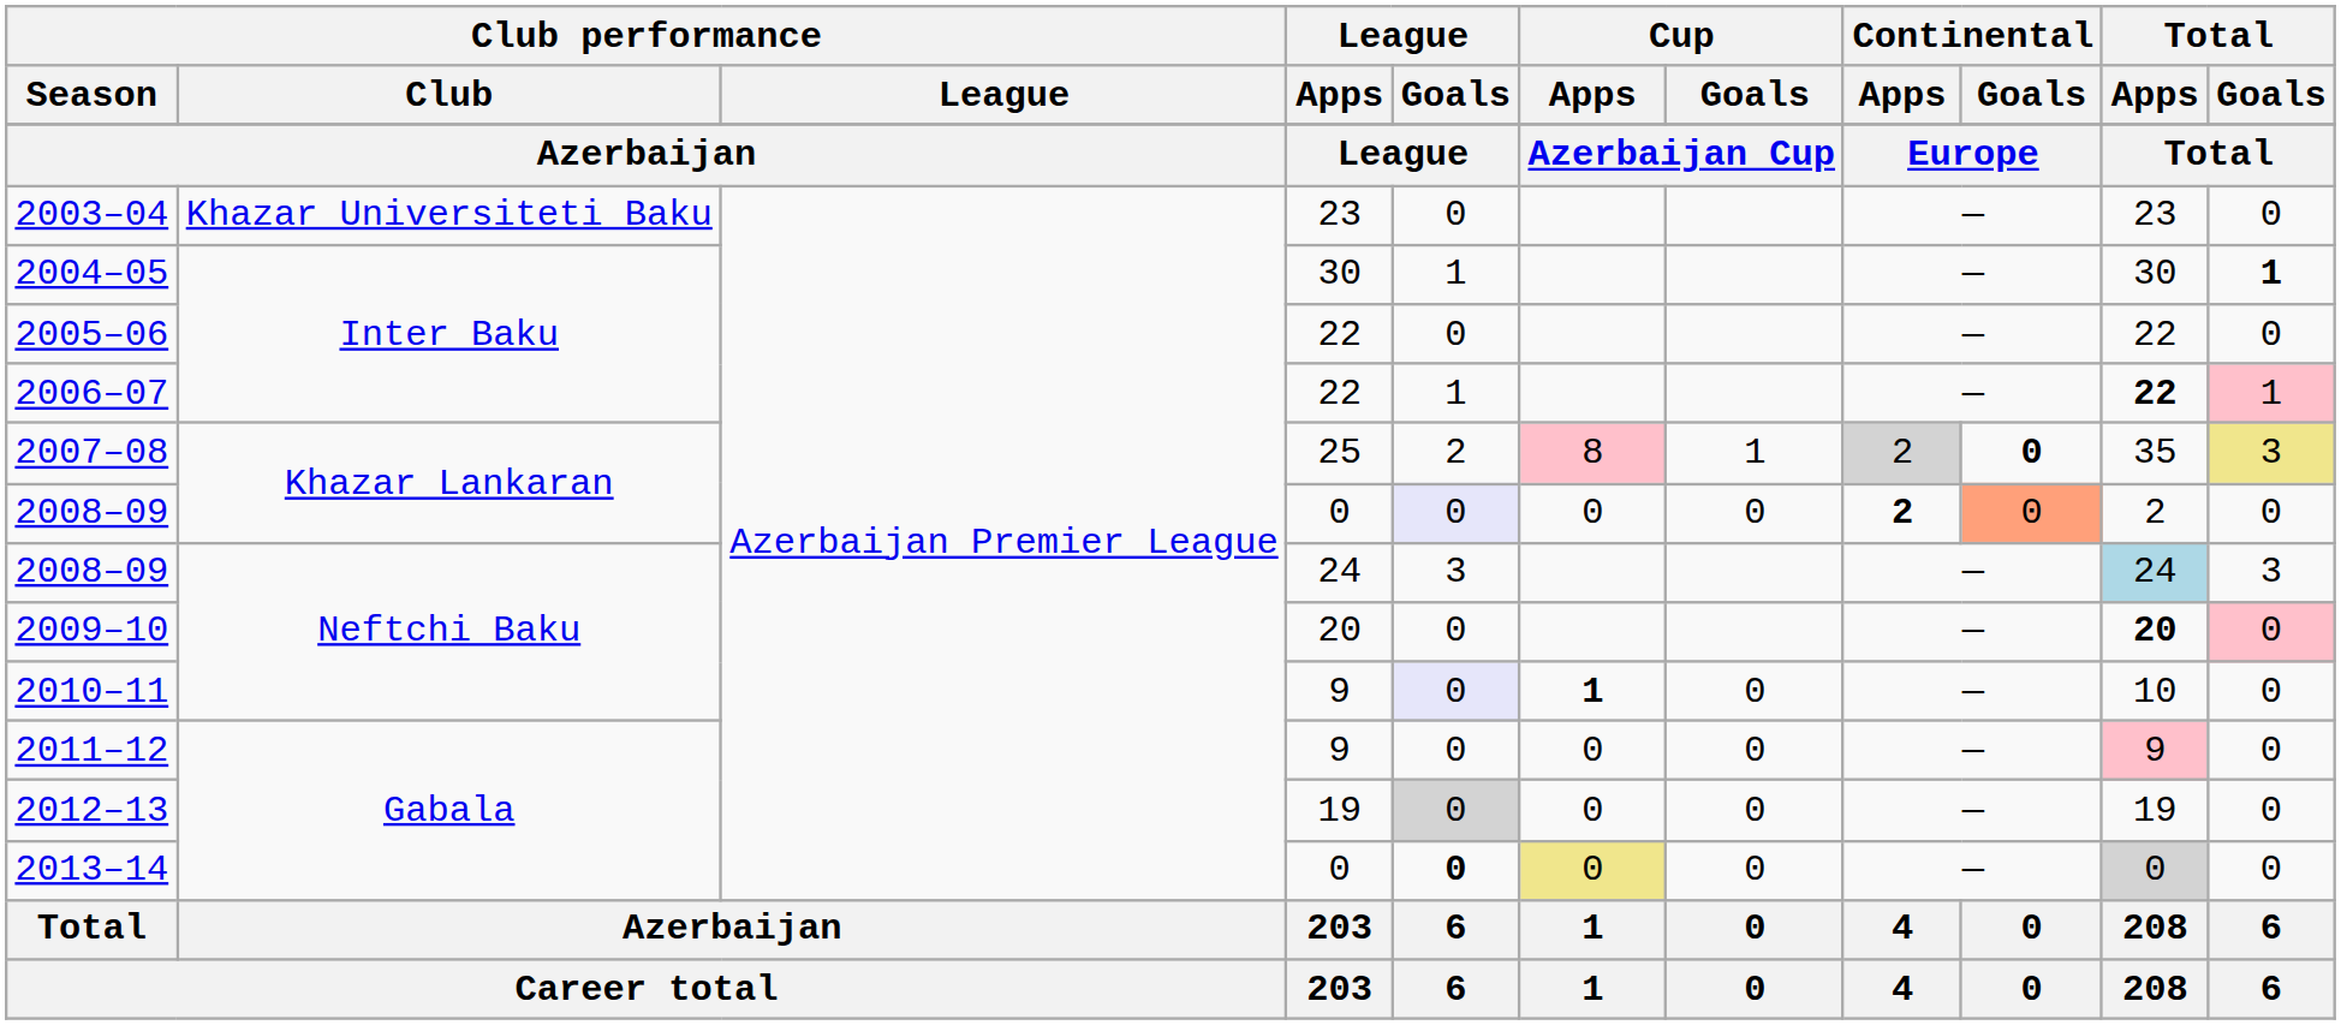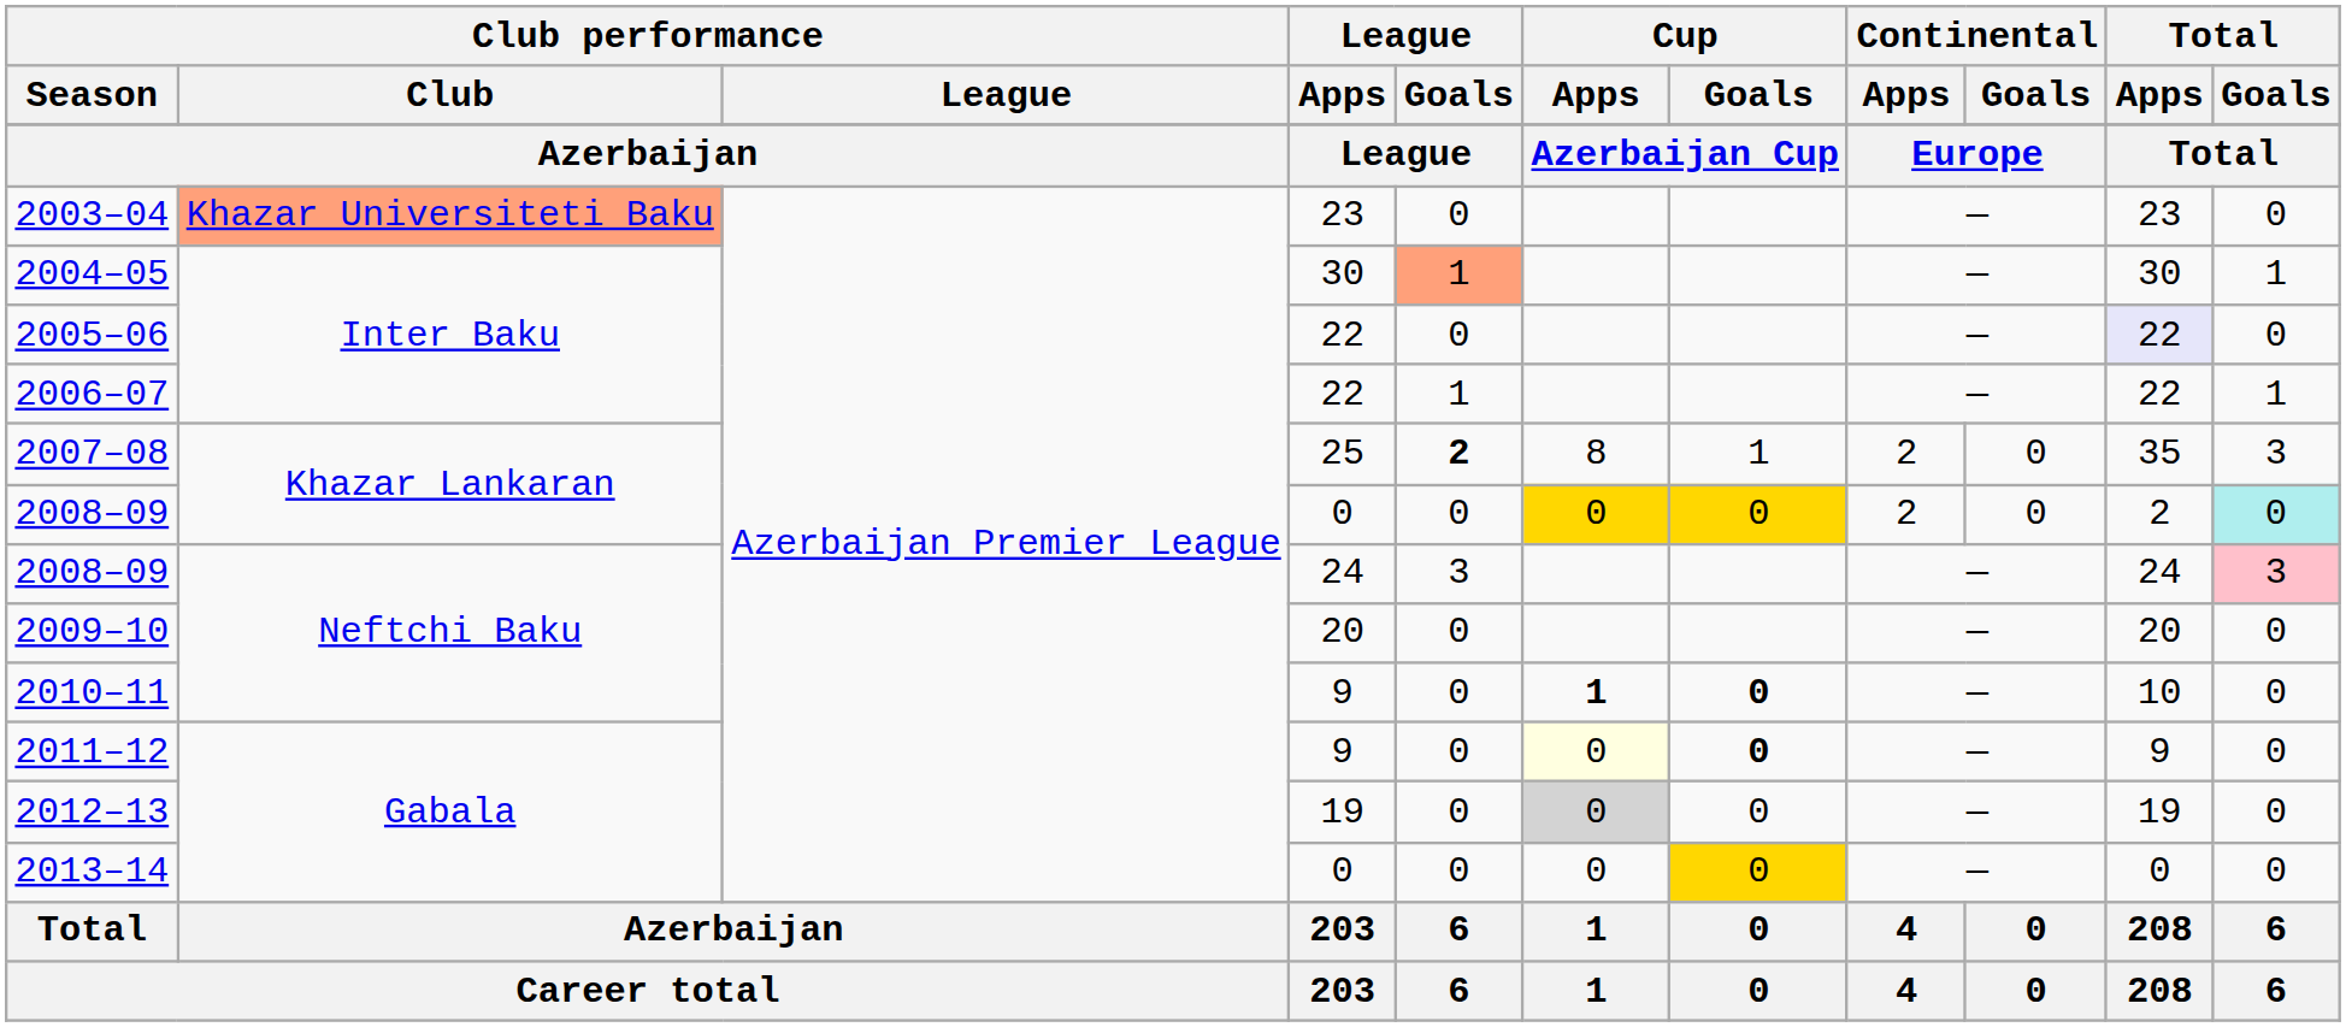2003–04 | Club performance / Club: no background -> lightsalmon background
2004–05 | League / Goals: no background -> lightsalmon background
2004–05 | Total / Goals: bold -> normal
2005–06 | Total / Apps: no background -> lavender background
2006–07 | Total / Apps: bold -> normal
2006–07 | Total / Goals: pink background -> no background
2007–08 | League / Goals: normal -> bold
2007–08 | Cup / Apps: pink background -> no background
2007–08 | Continental / Apps: lightgrey background -> no background
2007–08 | Continental / Goals: bold -> normal
2007–08 | Total / Goals: khaki background -> no background
2008–09 / 0 | League / Goals: lavender background -> no background
2008–09 / 0 | Cup / Apps: no background -> gold background
2008–09 / 0 | Cup / Goals: no background -> gold background
2008–09 / 0 | Continental / Apps: bold -> normal
2008–09 / 0 | Continental / Goals: lightsalmon background -> no background
2008–09 / 0 | Total / Goals: no background -> paleturquoise background
2008–09 / 24 | Total / Apps: lightblue background -> no background
2008–09 / 24 | Total / Goals: no background -> pink background
2009–10 | Total / Apps: bold -> normal
2009–10 | Total / Goals: pink background -> no background
2010–11 | League / Goals: lavender background -> no background
2010–11 | Cup / Goals: normal -> bold
2011–12 | Cup / Apps: no background -> lightyellow background
2011–12 | Cup / Goals: normal -> bold
2011–12 | Total / Apps: pink background -> no background
2012–13 | League / Goals: lightgrey background -> no background
2012–13 | Cup / Apps: no background -> lightgrey background
2013–14 | League / Goals: bold -> normal
2013–14 | Cup / Apps: khaki background -> no background
2013–14 | Cup / Goals: no background -> gold background
2013–14 | Total / Apps: lightgrey background -> no background
